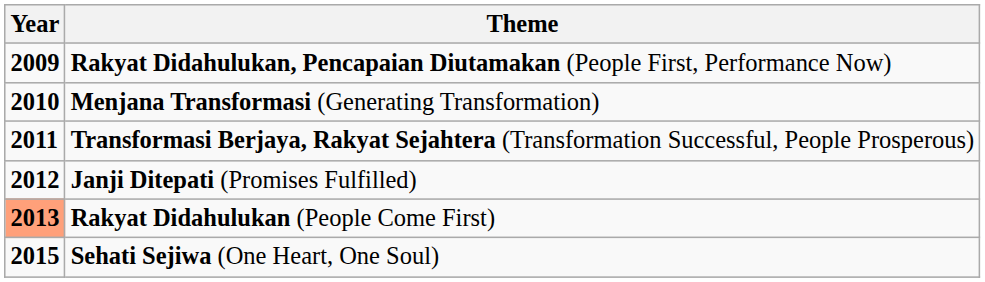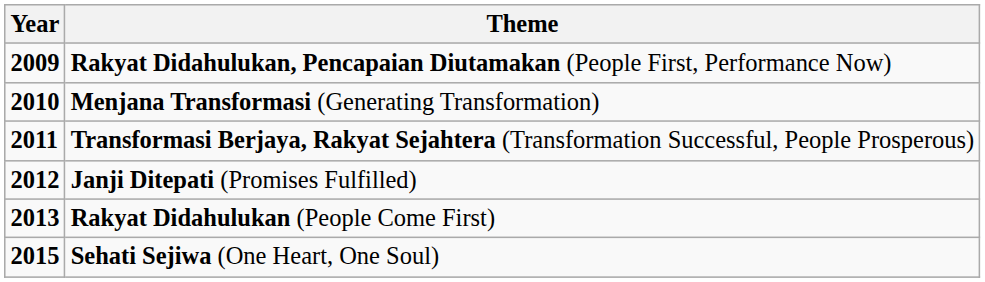Rakyat Didahulukan (People Come First) | Year: lightsalmon background -> no background
